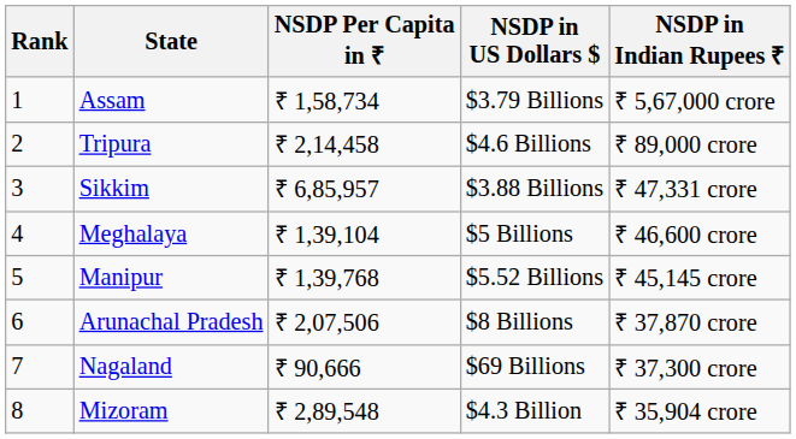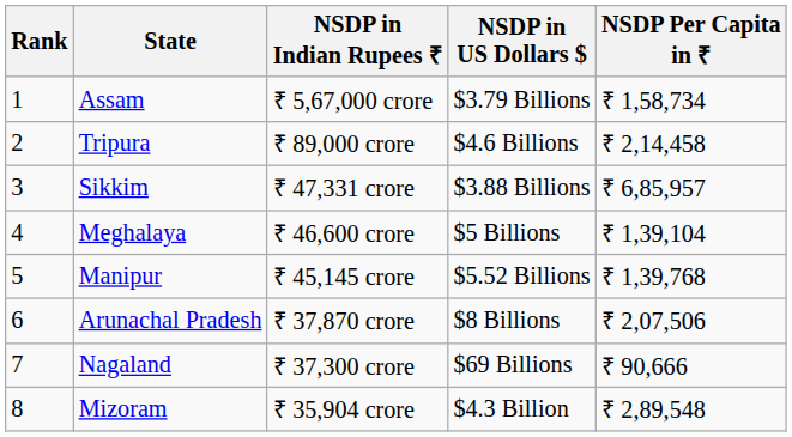columns swapped: NSDP in Indian Rupees ₹ <-> NSDP Per Capita in ₹
